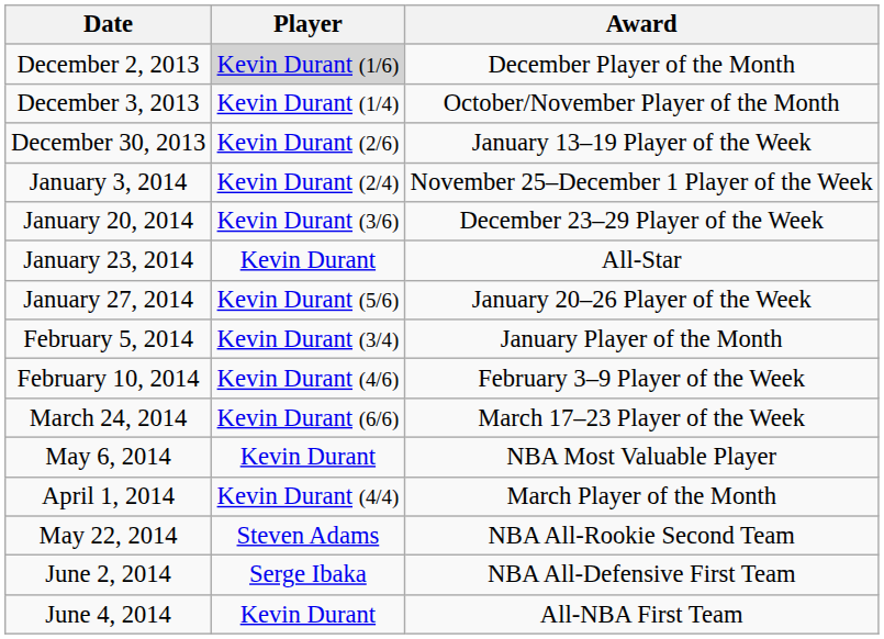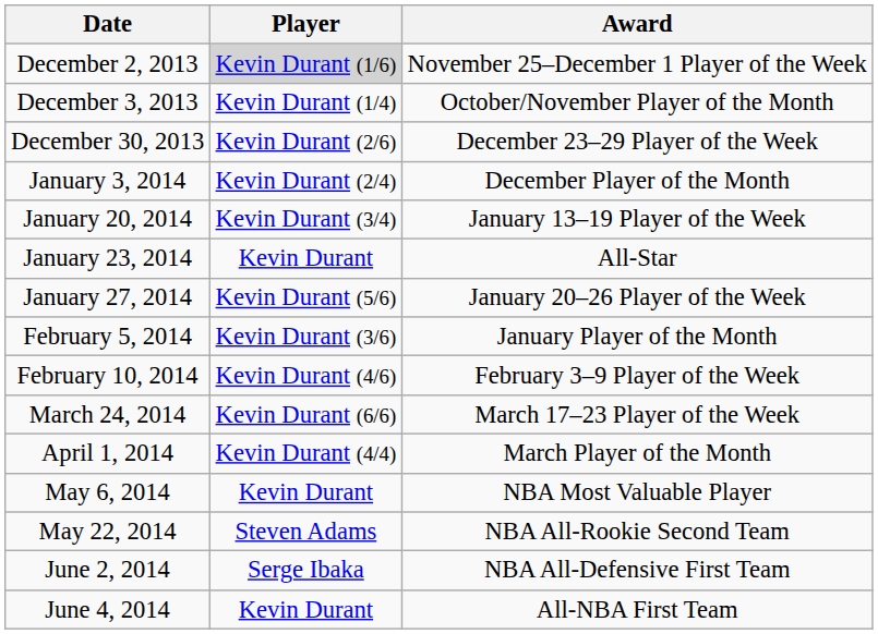December 2, 2013 | Award: December Player of the Month -> November 25–December 1 Player of the Week
December 30, 2013 | Award: January 13–19 Player of the Week -> December 23–29 Player of the Week
January 3, 2014 | Award: November 25–December 1 Player of the Week -> December Player of the Month
January 20, 2014 | Player: Kevin Durant (3/6) -> Kevin Durant (3/4)
January 20, 2014 | Award: December 23–29 Player of the Week -> January 13–19 Player of the Week
February 5, 2014 | Player: Kevin Durant (3/4) -> Kevin Durant (3/6)
rows swapped: April 1, 2014 <-> May 6, 2014
